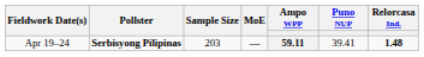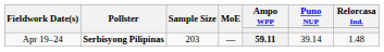Apr 19–24 | Puno NUP: 39.41 -> 39.14
Apr 19–24 | Relorcasa Ind.: bold -> normal
